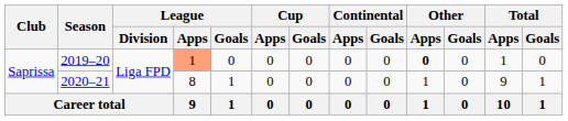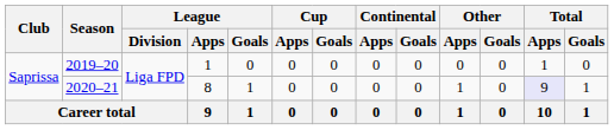2019–20 | League / Apps: lightsalmon background -> no background
2019–20 | Other / Apps: bold -> normal
2020–21 | Total / Apps: no background -> lavender background
